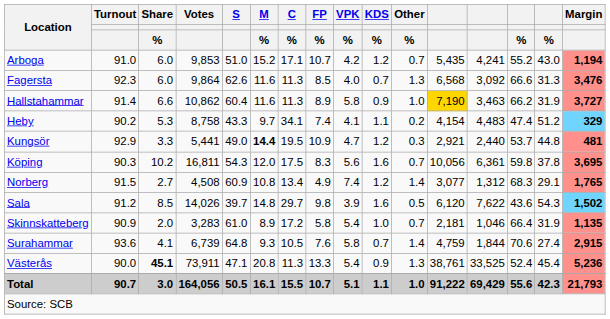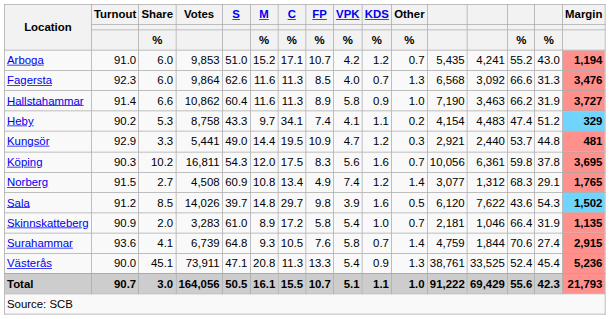Hallstahammar | column 12: gold background -> no background
Kungsör | M / %: bold -> normal
Västerås | Share / %: bold -> normal
